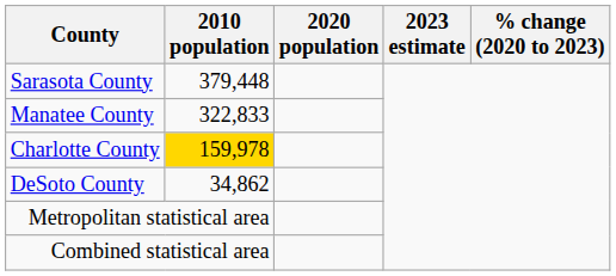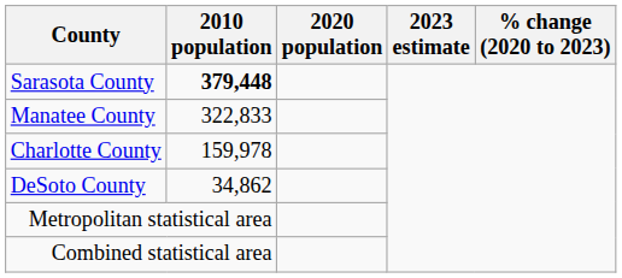Sarasota County | 2010 population: normal -> bold
Charlotte County | 2010 population: gold background -> no background
